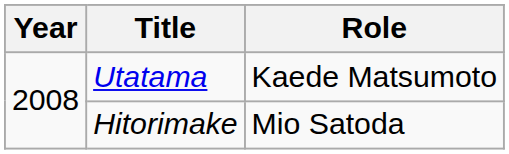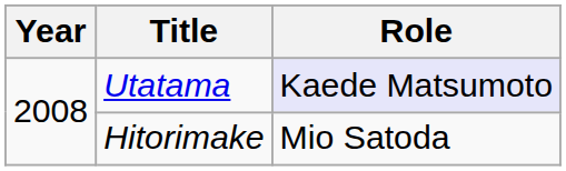Utatama | Role: no background -> lavender background
